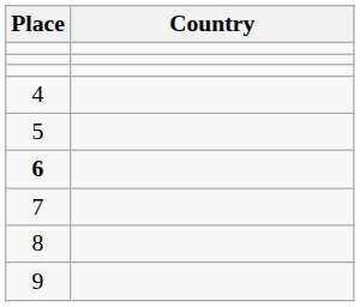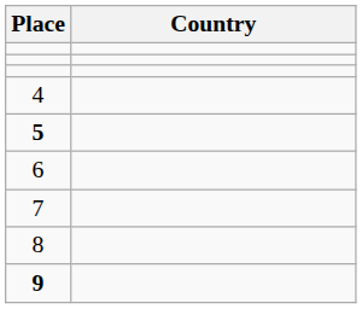row 6 | Place: normal -> bold
row 7 | Place: bold -> normal
row 10 | Place: normal -> bold
